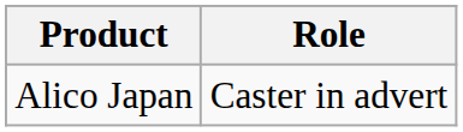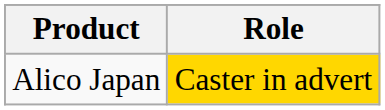Alico Japan | Role: no background -> gold background
